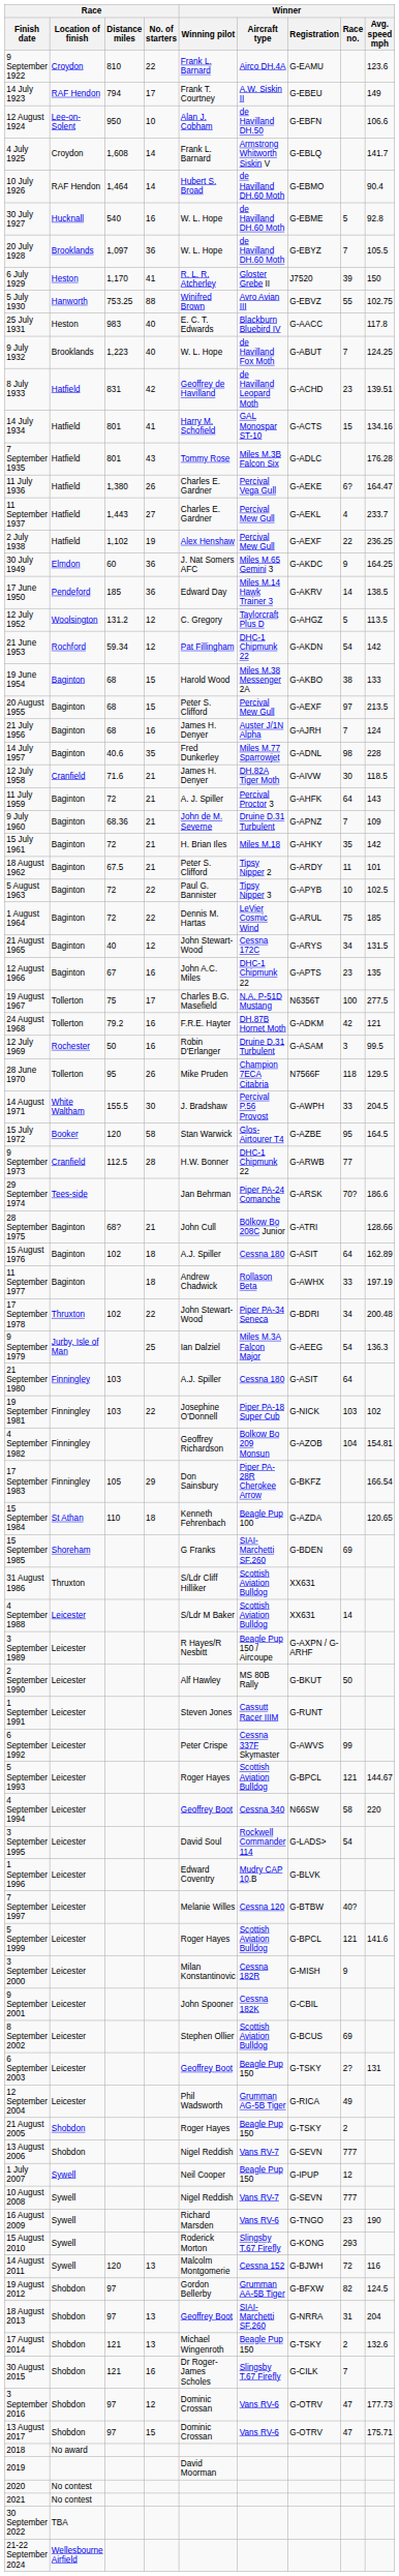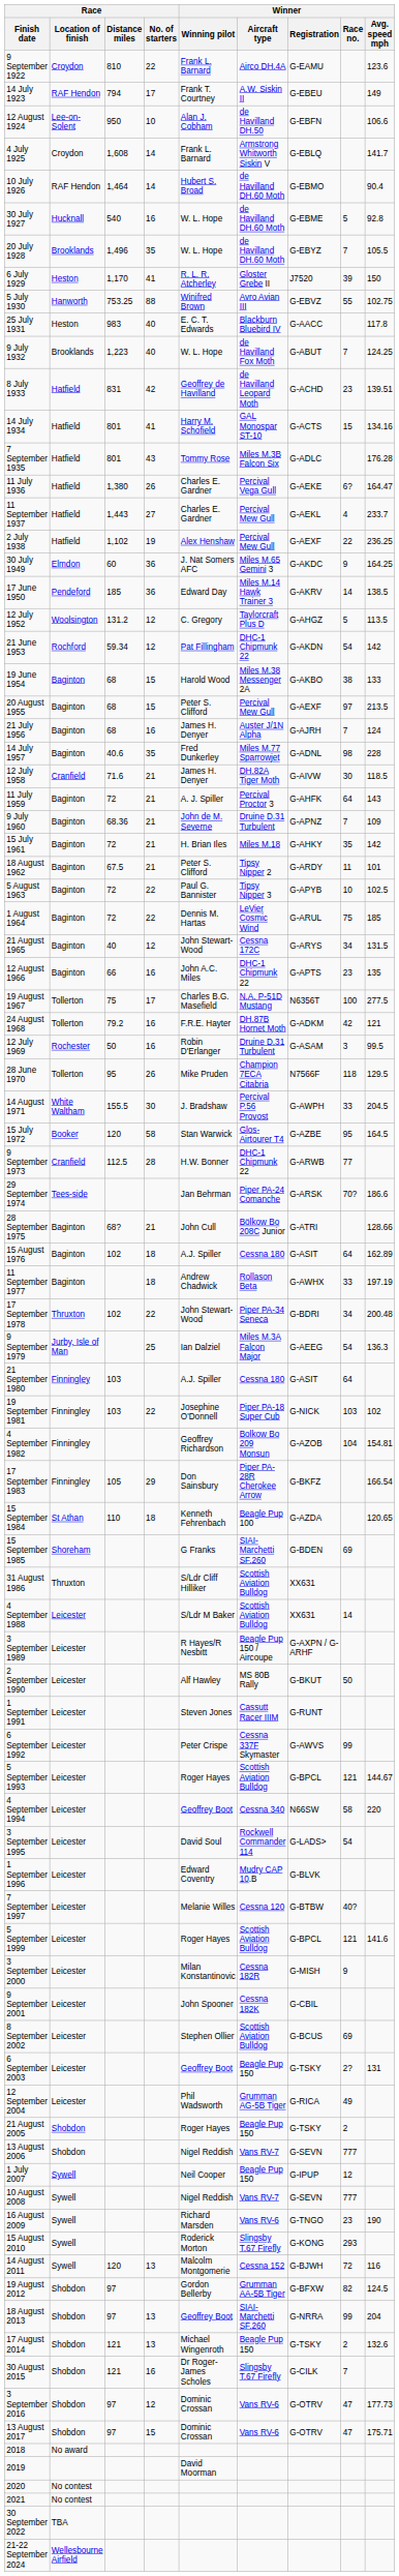20 July 1928 | Race / Distance miles: 1,097 -> 1,496
20 July 1928 | Race / No. of starters: 36 -> 35
12 August 1966 | Race / Distance miles: 67 -> 66
18 August 2013 | Winner / Race no.: 31 -> 99
